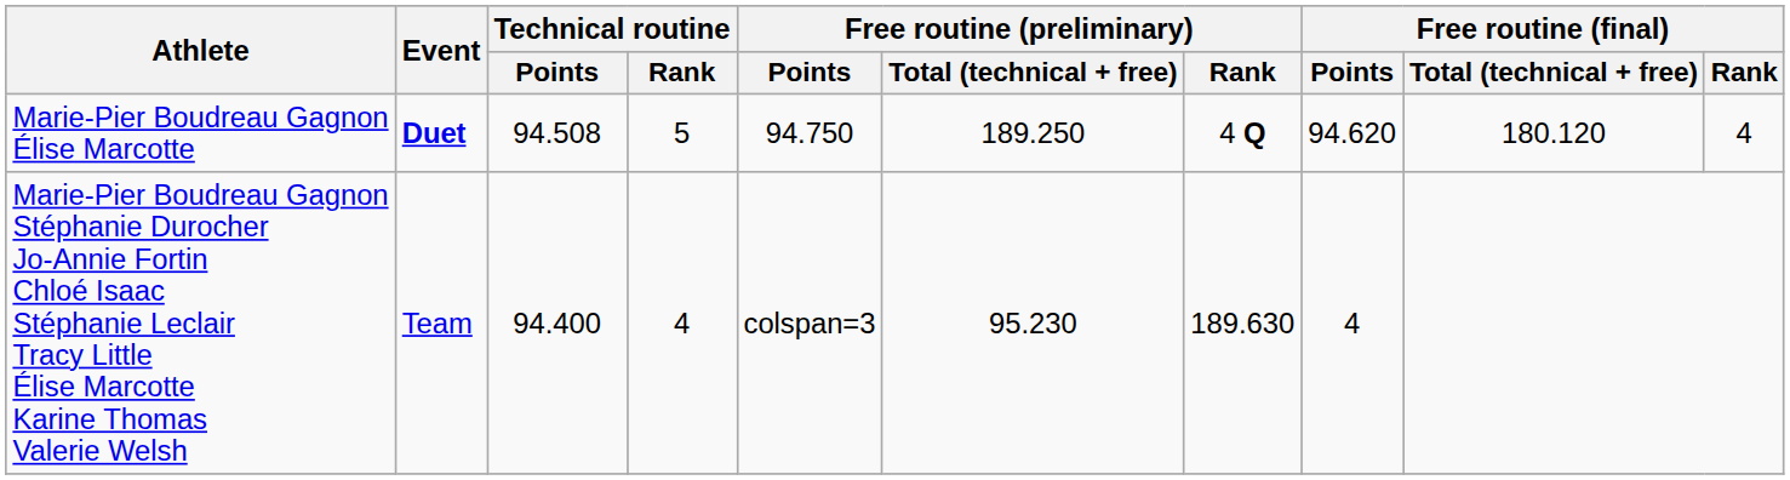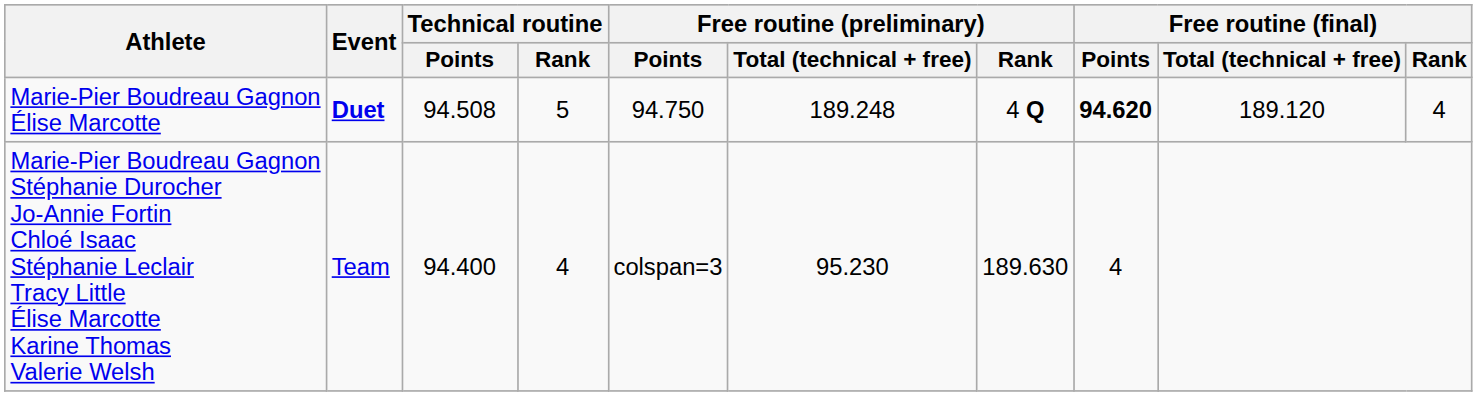Marie-Pier Boudreau Gagnon Élise Marcotte | Free routine (preliminary) / Total (technical + free): 189.250 -> 189.248
Marie-Pier Boudreau Gagnon Élise Marcotte | Free routine (final) / Points: normal -> bold
Marie-Pier Boudreau Gagnon Élise Marcotte | Free routine (final) / Total (technical + free): 180.120 -> 189.120
